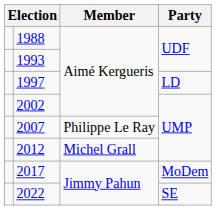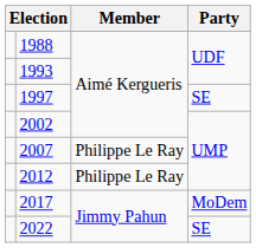1997 | Party: LD -> SE
2012 | Member: Michel Grall -> Philippe Le Ray
